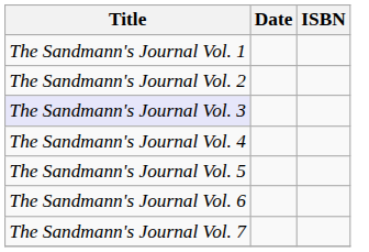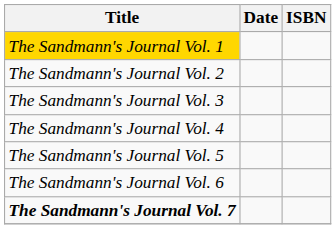The Sandmann's Journal Vol. 1 | Title: no background -> gold background
The Sandmann's Journal Vol. 3 | Title: lavender background -> no background
The Sandmann's Journal Vol. 7 | Title: normal -> bold
